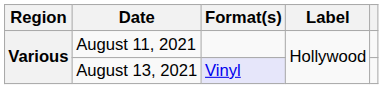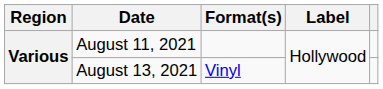August 13, 2021 | Format(s): lavender background -> no background
